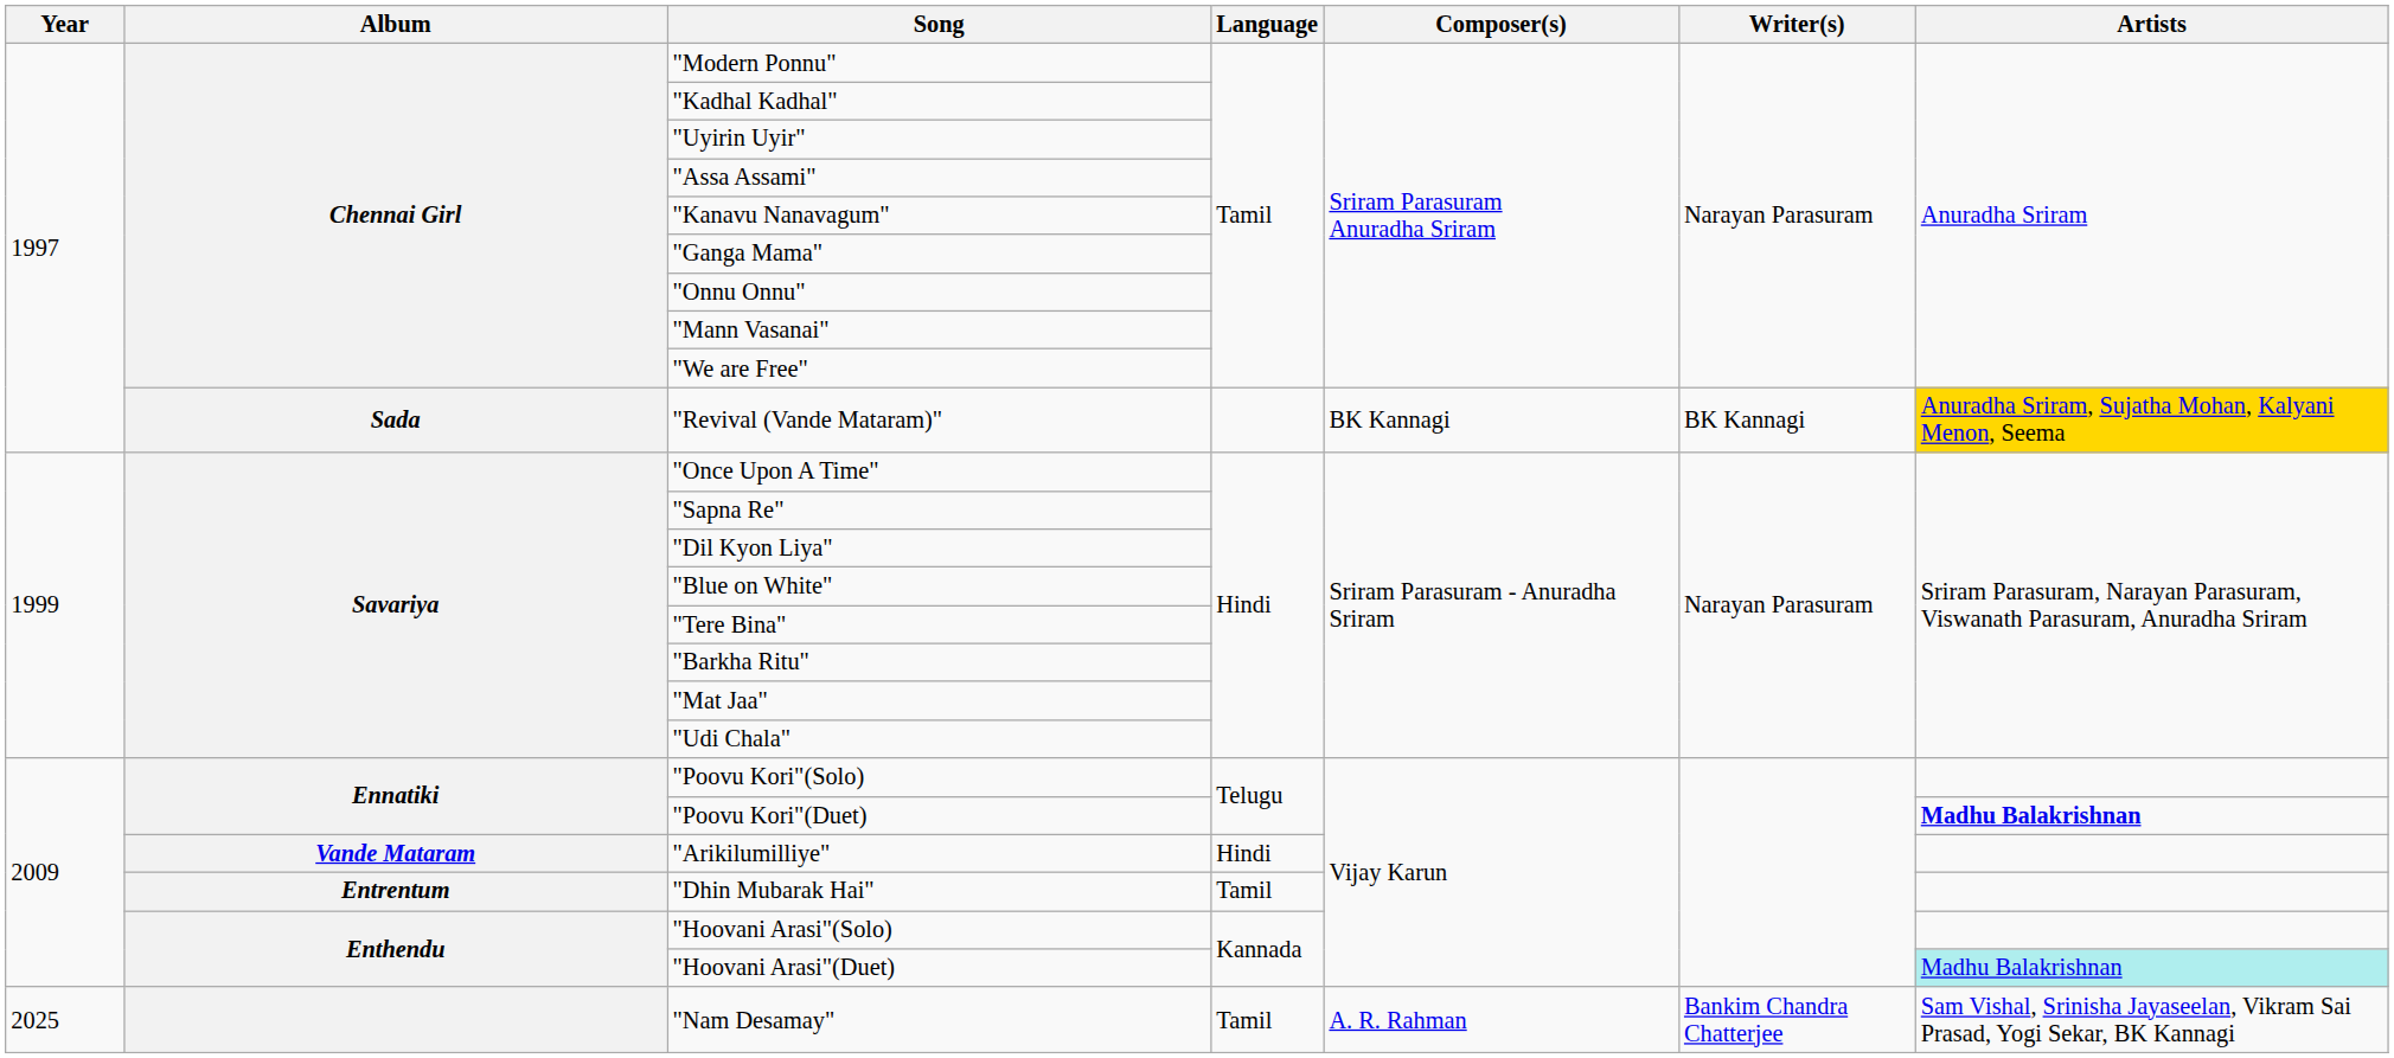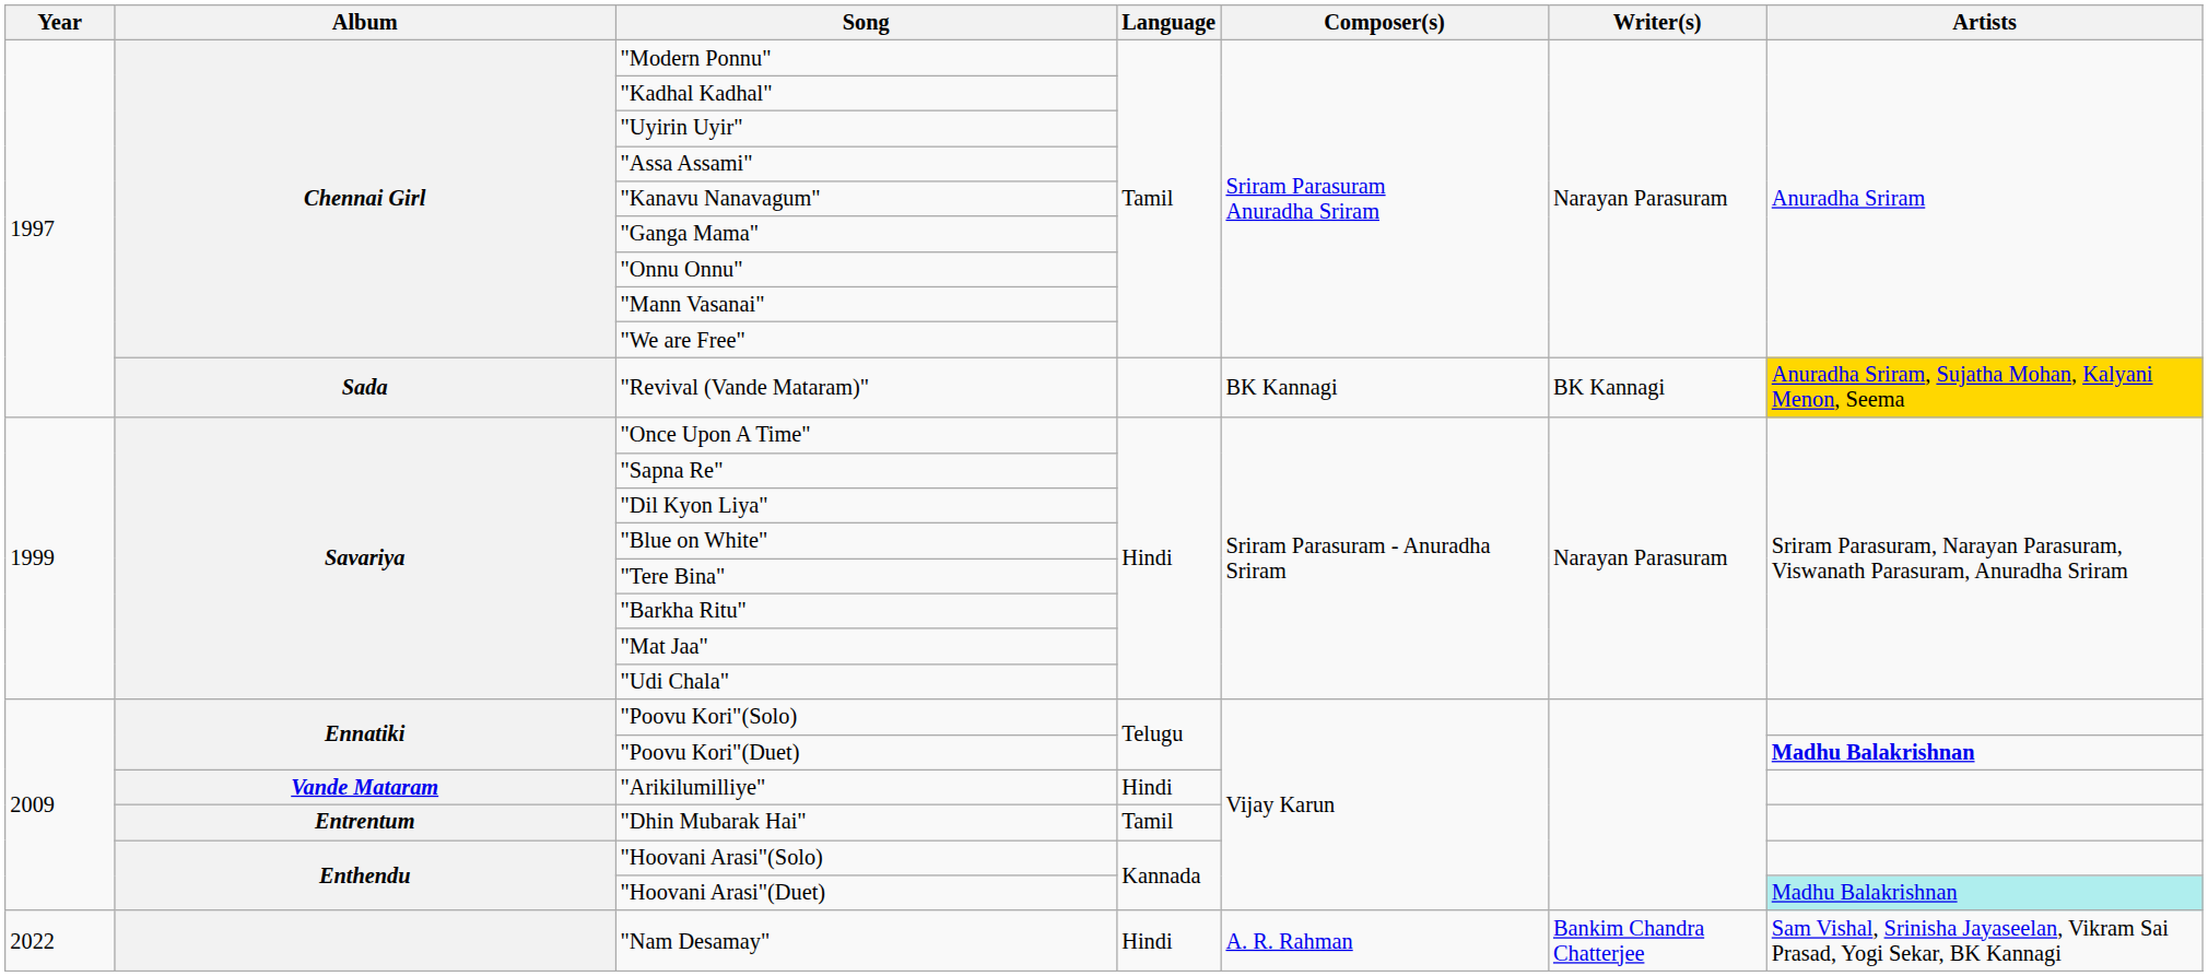"Nam Desamay" | Year: 2025 -> 2022
"Nam Desamay" | Language: Tamil -> Hindi
